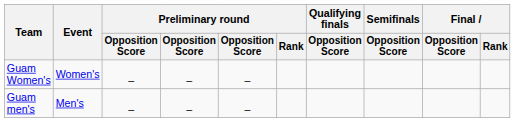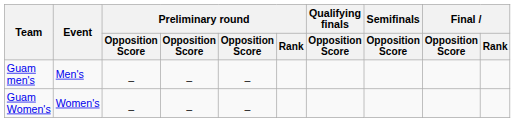rows swapped: Guam men's <-> Guam Women's
